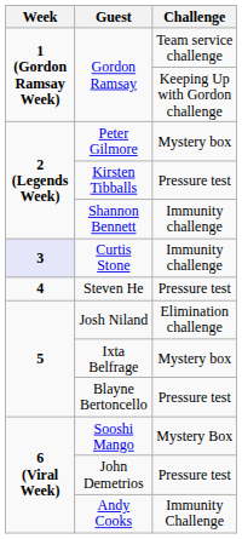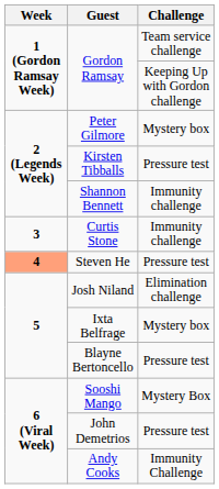Curtis Stone | Week: lavender background -> no background
Steven He | Week: no background -> lightsalmon background
